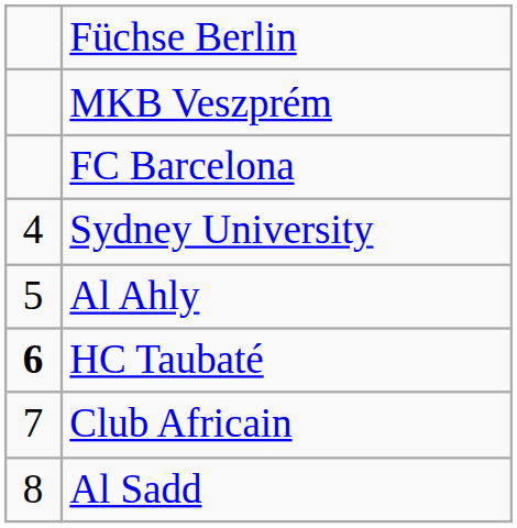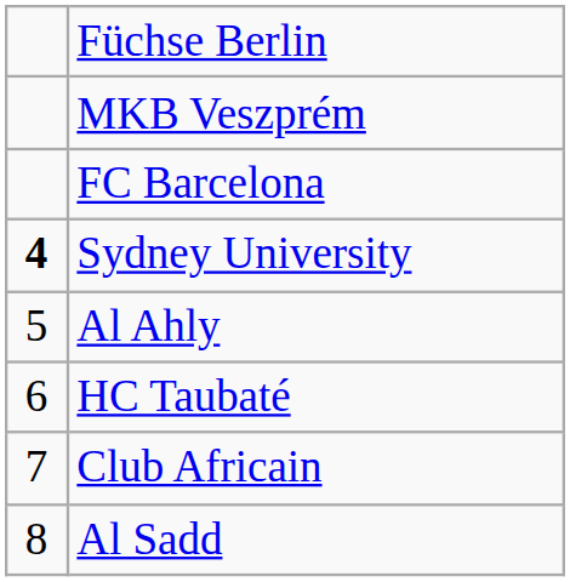Sydney University | column 1: normal -> bold
HC Taubaté | column 1: bold -> normal
